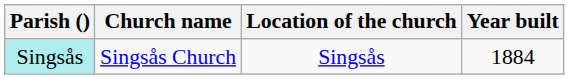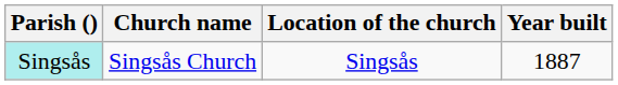row 2 | Year built: 1884 -> 1887
